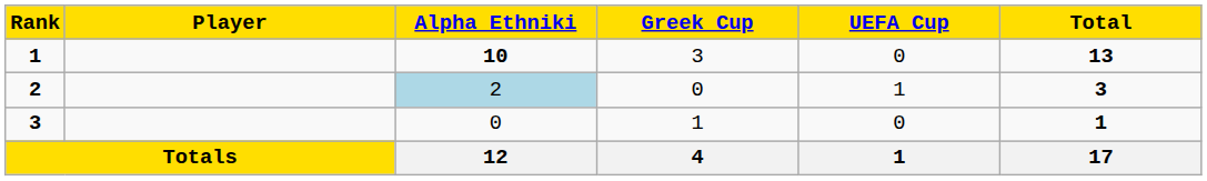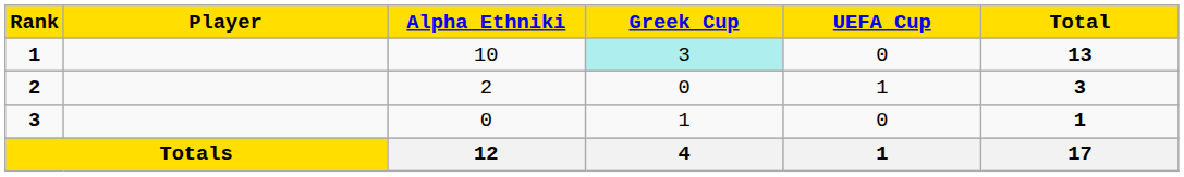row 2 | Alpha Ethniki: bold -> normal
row 2 | Greek Cup: no background -> paleturquoise background
row 3 | Alpha Ethniki: lightblue background -> no background
